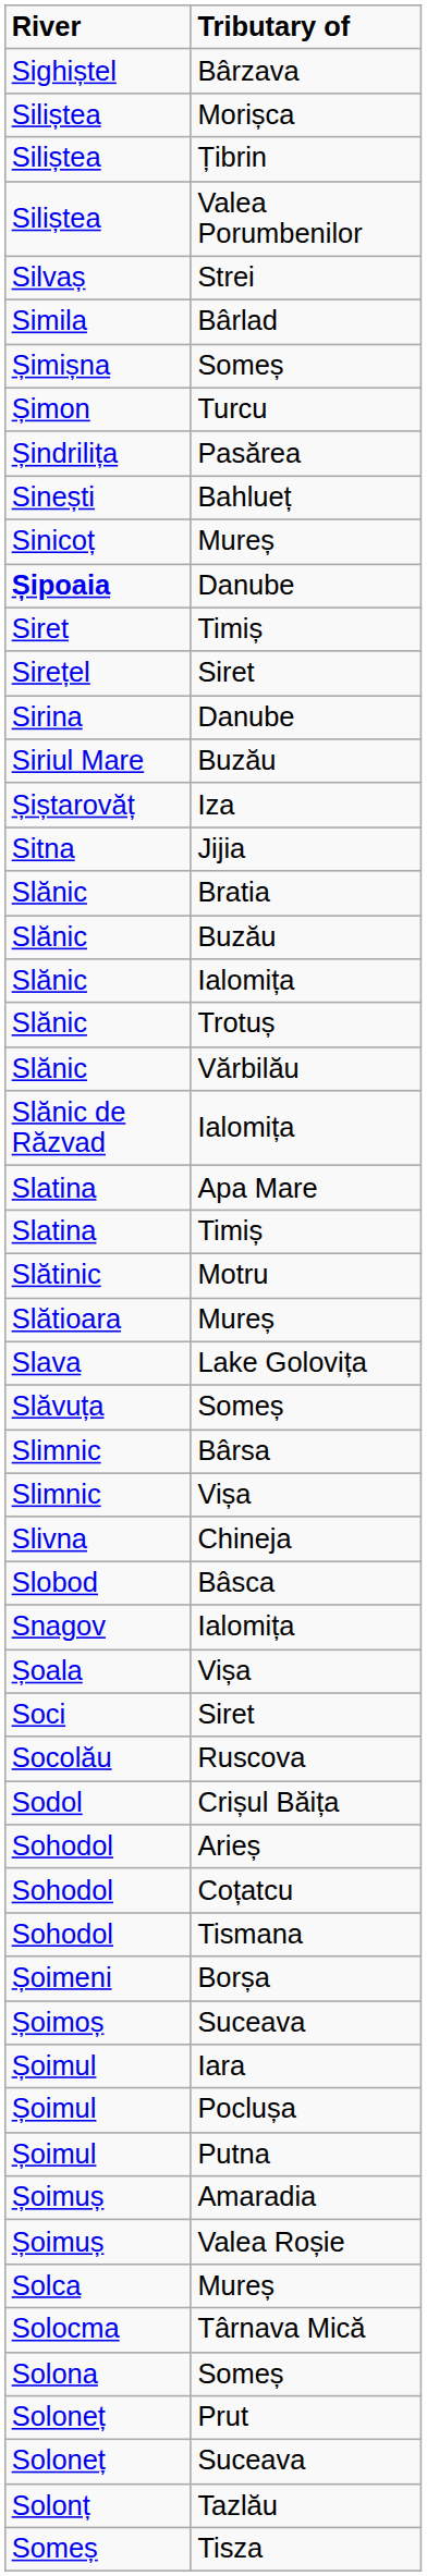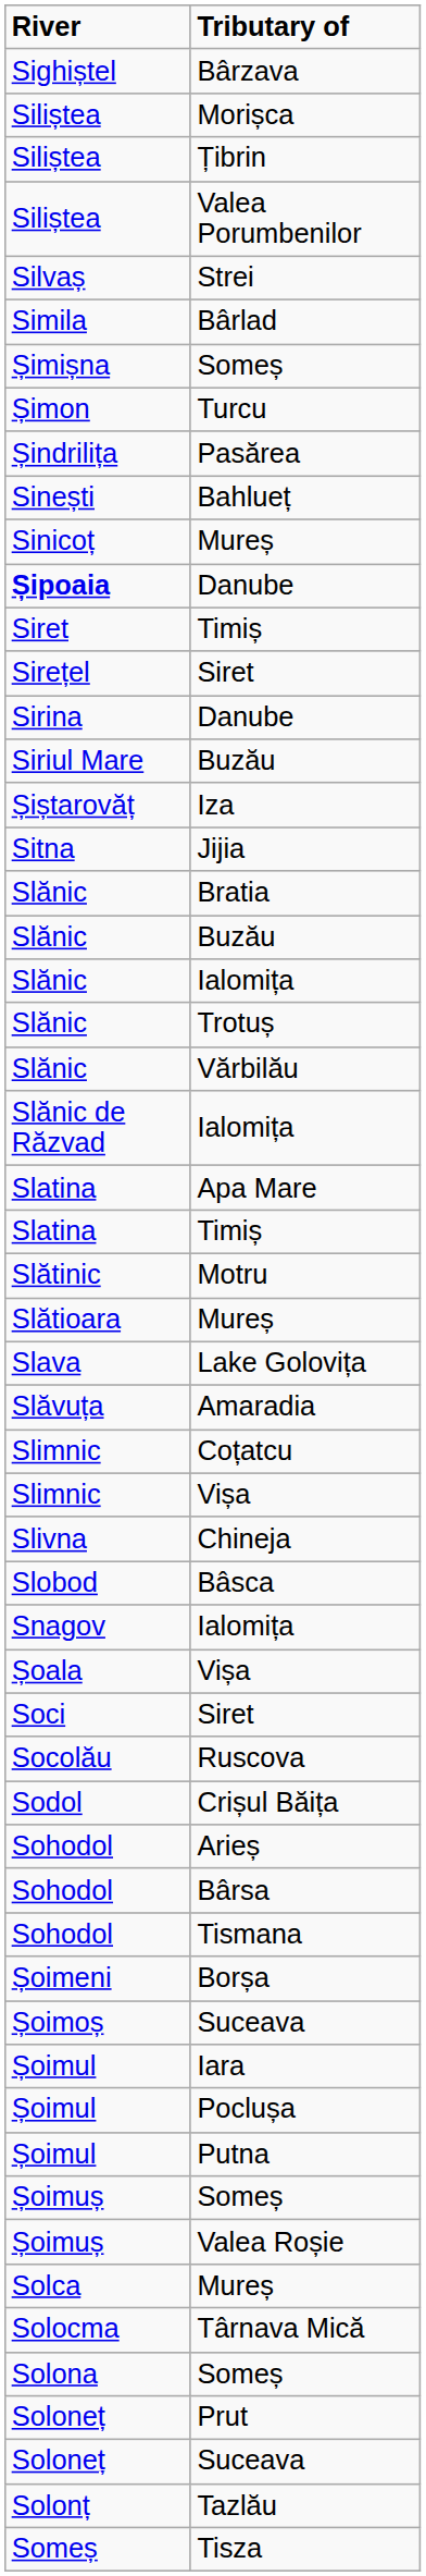row 31 | Tributary of: Someș -> Amaradia
row 32 | Tributary of: Bârsa -> Coțatcu
row 42 | Tributary of: Coțatcu -> Bârsa
row 49 | Tributary of: Amaradia -> Someș
